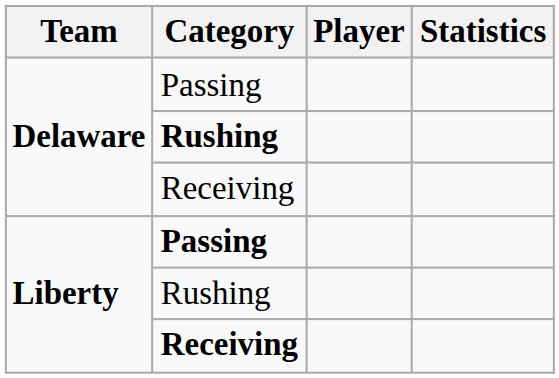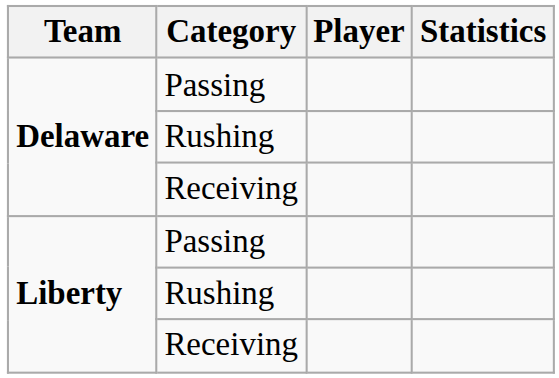Delaware / Rushing | Category: bold -> normal
Liberty / Passing | Category: bold -> normal
Liberty / Receiving | Category: bold -> normal
